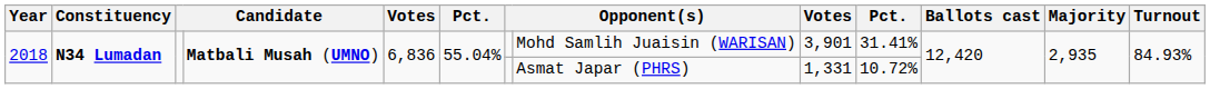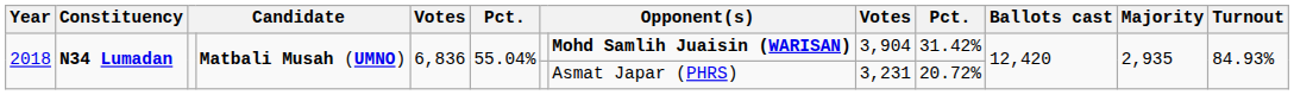row 2 | column 8: normal -> bold
row 2 | column 9: 3,901 -> 3,904
row 2 | column 10: 31.41% -> 31.42%
row 3 | column 9: 1,331 -> 3,231
row 3 | column 10: 10.72% -> 20.72%
